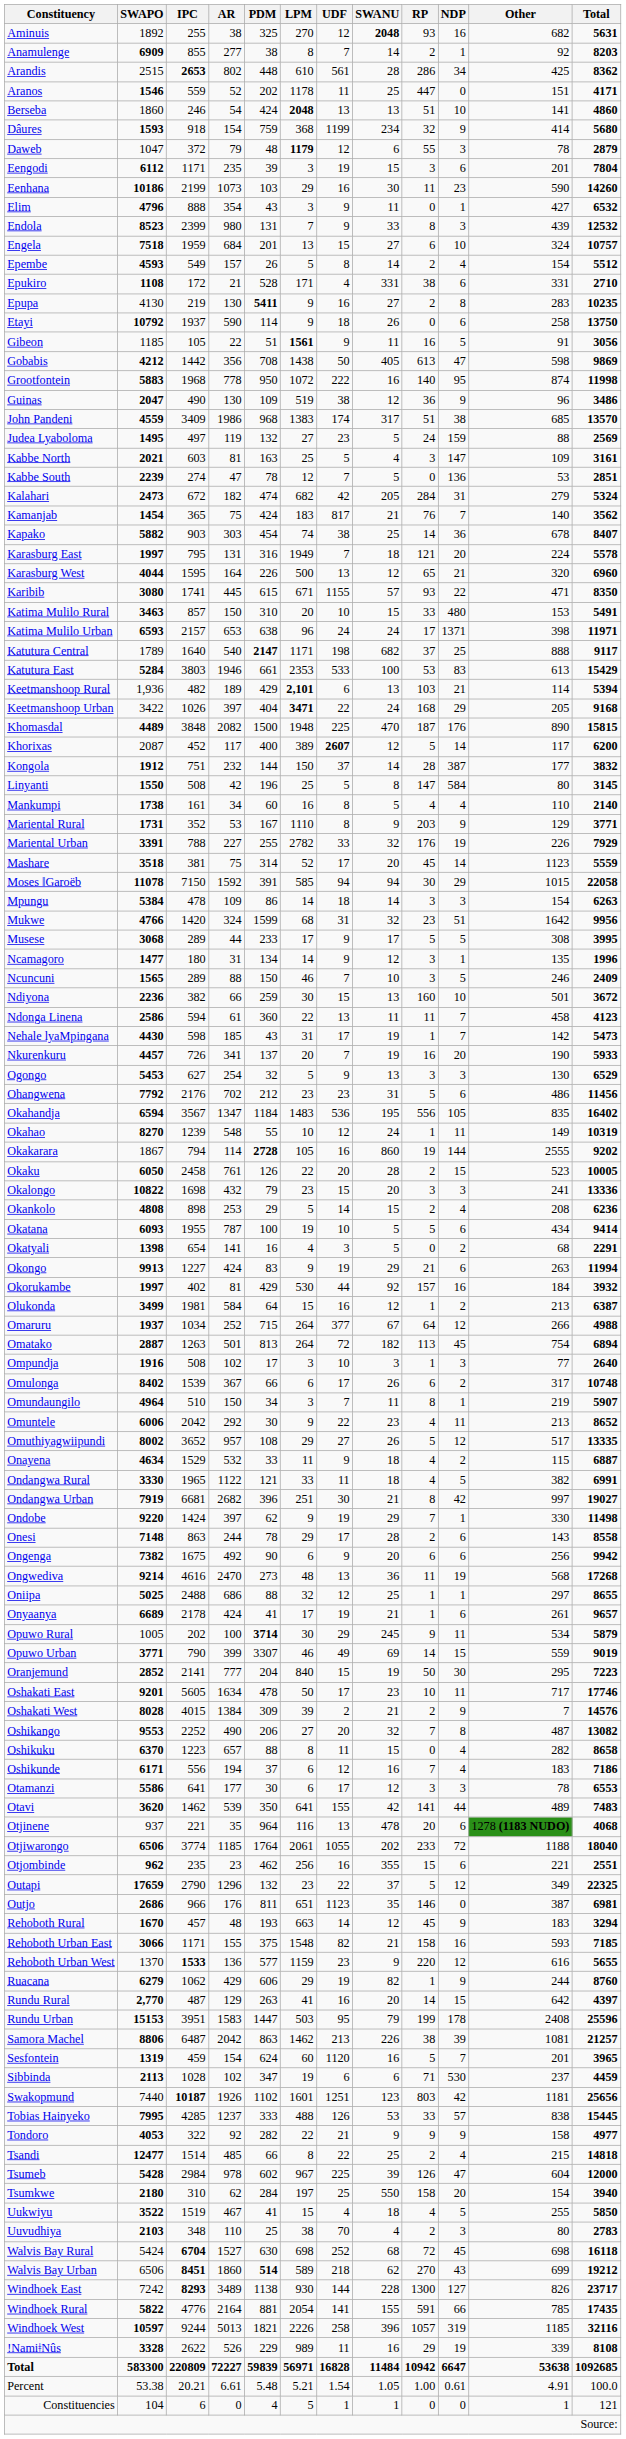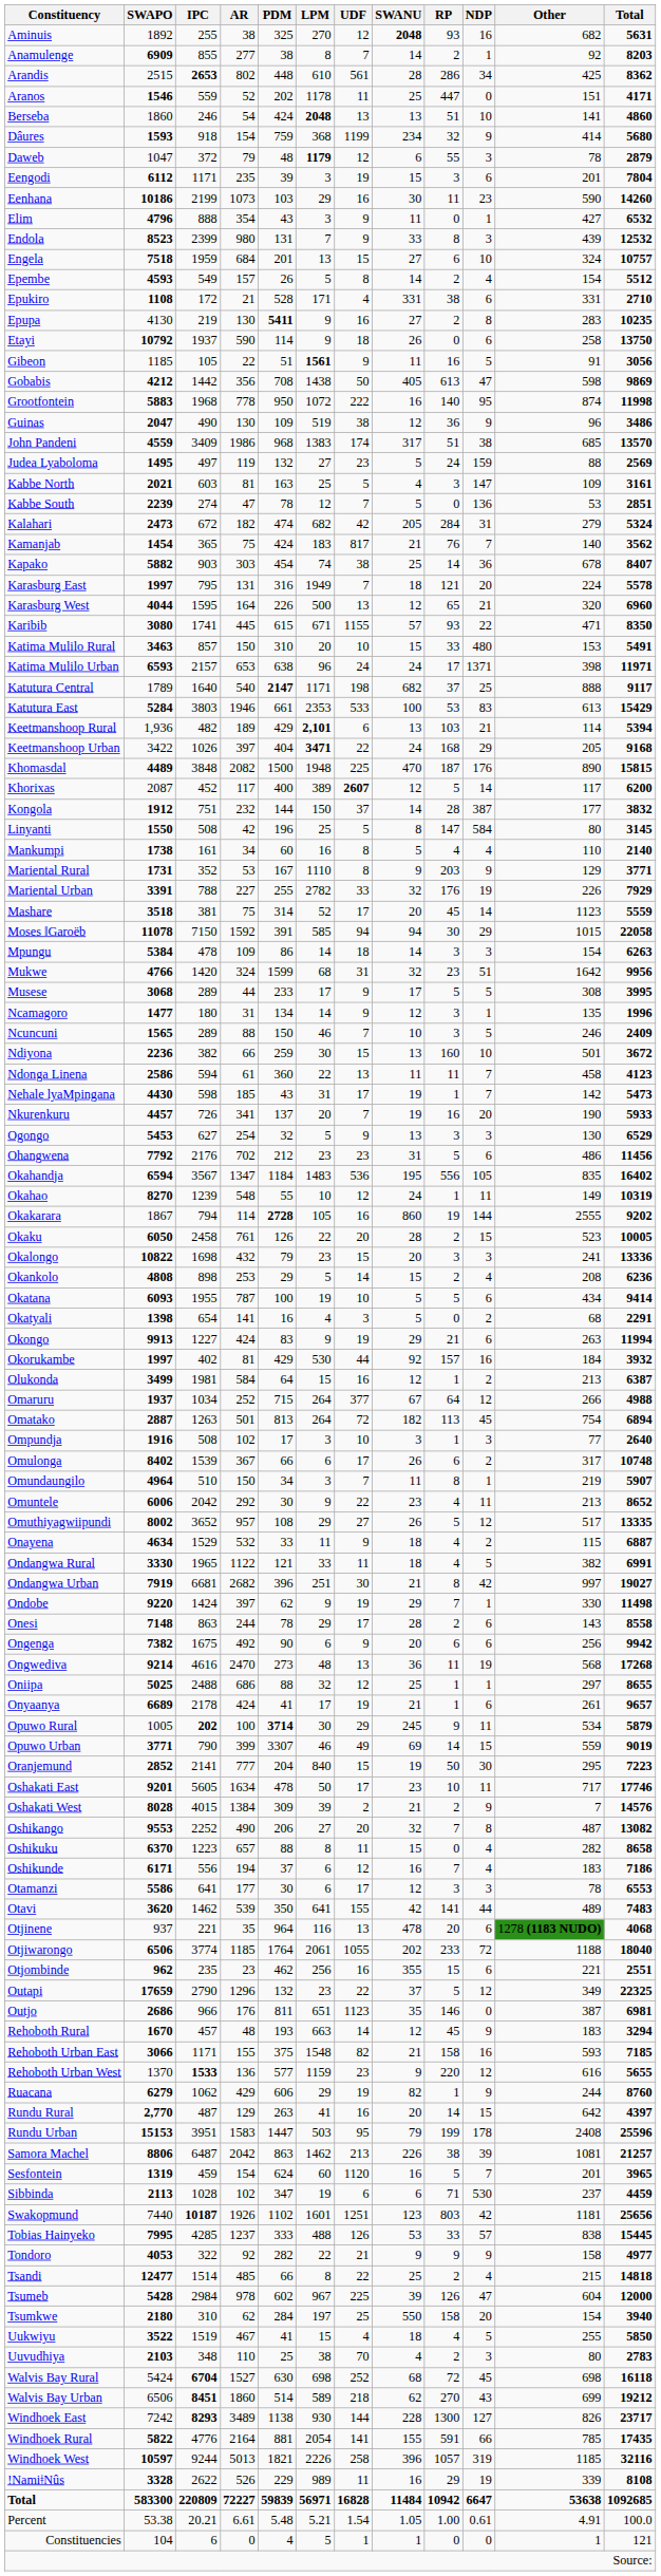Opuwo Rural | IPC: normal -> bold
Walvis Bay Urban | PDM: bold -> normal
